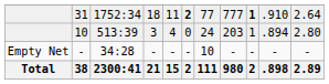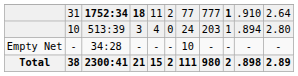31 | column 3: normal -> bold
31 | column 4: normal -> bold
31 | column 6: bold -> normal
